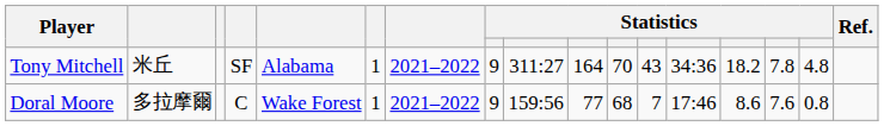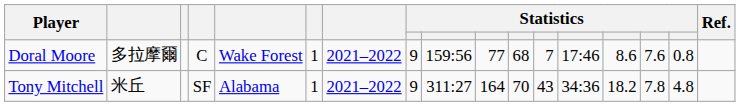rows swapped: Tony Mitchell <-> Doral Moore
